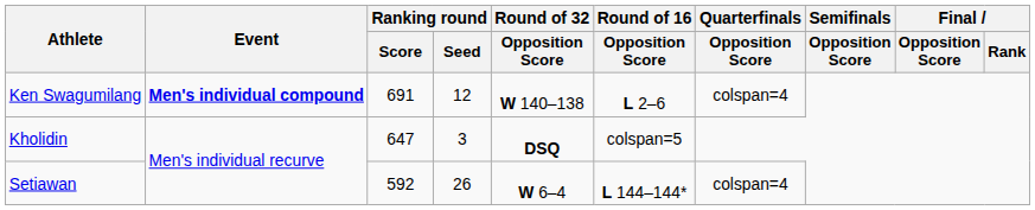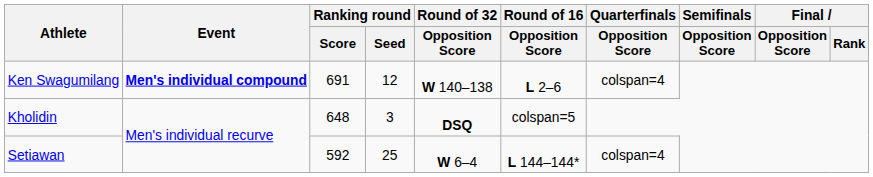Kholidin | Ranking round / Score: 647 -> 648
Setiawan | Ranking round / Seed: 26 -> 25
